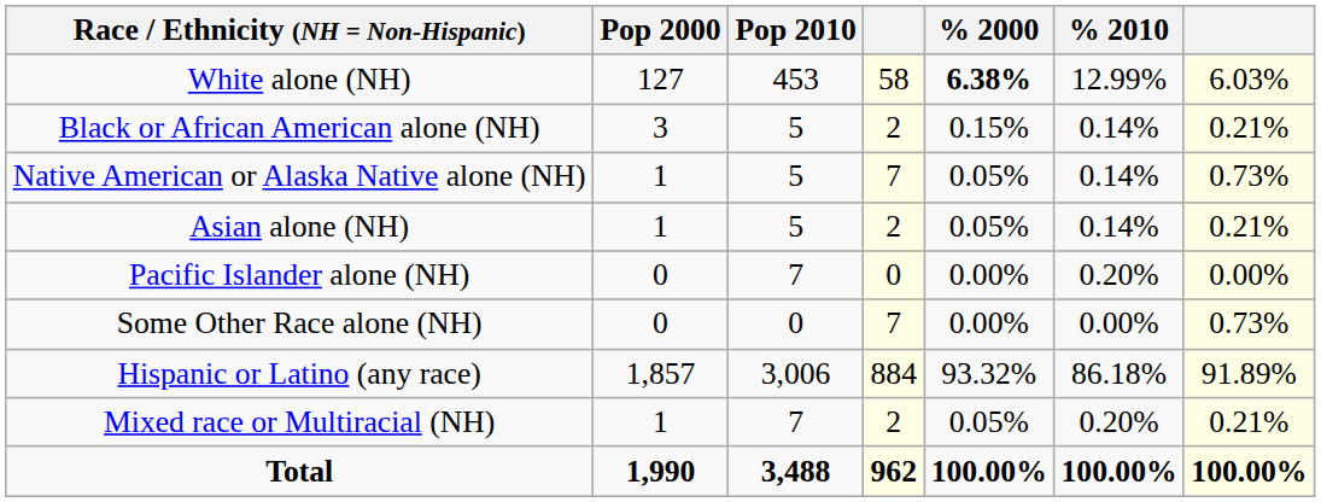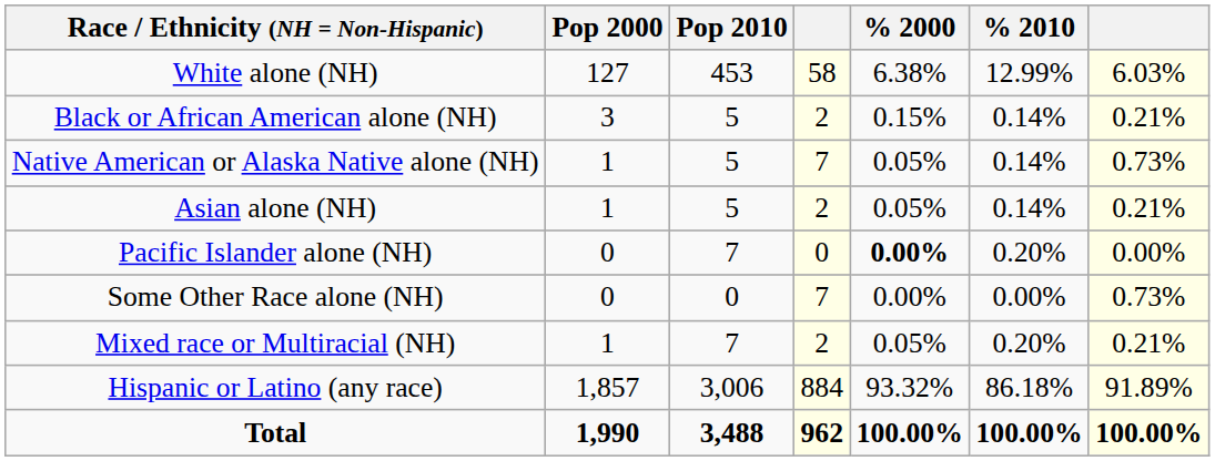White alone (NH) | % 2000: bold -> normal
Pacific Islander alone (NH) | % 2000: normal -> bold
rows swapped: Mixed race or Multiracial (NH) <-> Hispanic or Latino (any race)
